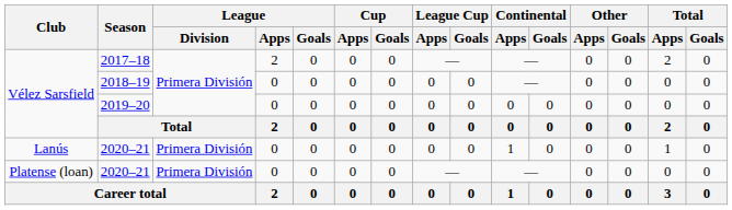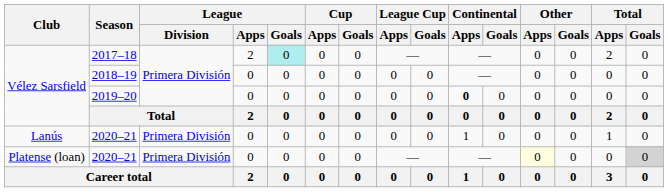2017–18 | League / Goals: no background -> paleturquoise background
2019–20 | Continental / Apps: normal -> bold
Platense (loan) / 2020–21 | Other / Apps: no background -> lightyellow background
Platense (loan) / 2020–21 | Total / Goals: no background -> lightgrey background
